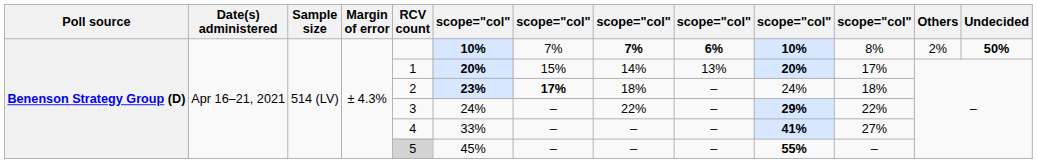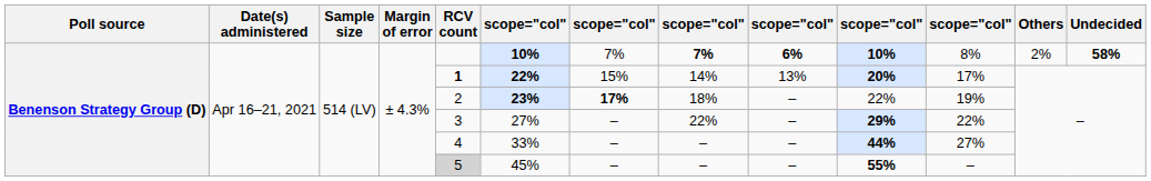row 2 | Undecided: 50% -> 58%
row 3 | RCV count: normal -> bold
row 3 | column 6: 20% -> 22%
row 4 | column 10: 24% -> 22%
row 4 | column 11: 18% -> 19%
row 5 | column 6: 24% -> 27%
row 6 | column 10: 41% -> 44%
